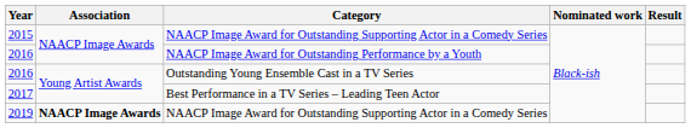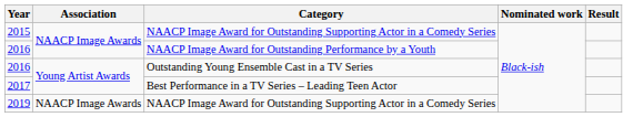2019 | Association: bold -> normal
